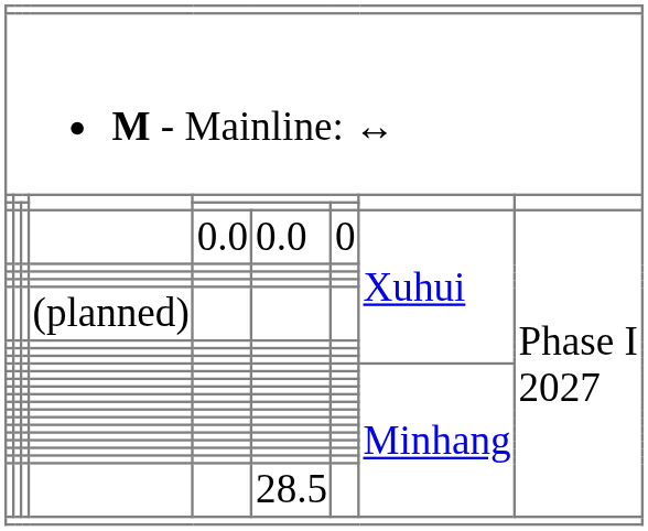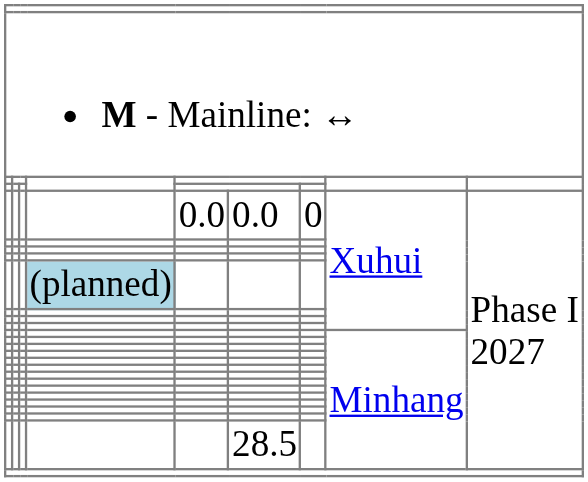(planned) | column 4: no background -> lightblue background
